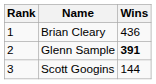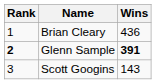Glenn Sample | Rank: normal -> bold
Scott Googins | Wins: 144 -> 143
